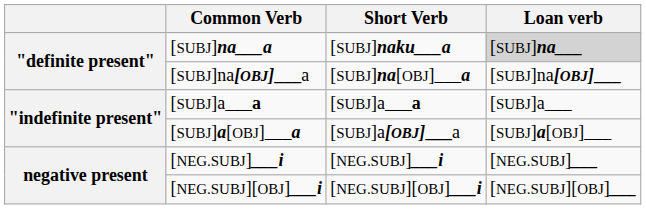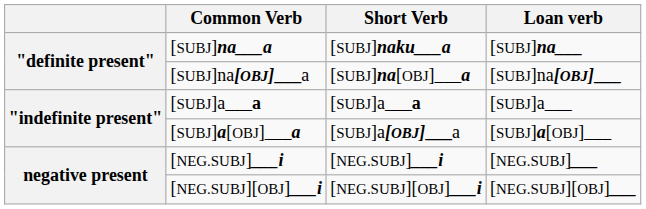[SUBJ]na___a | Loan verb: lightgrey background -> no background
